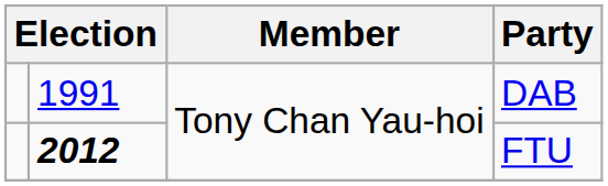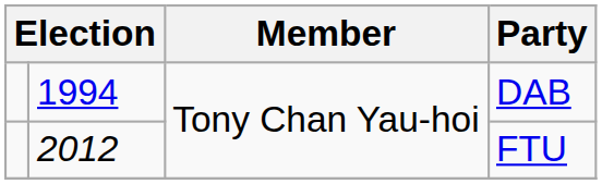DAB | column 2: 1991 -> 1994
FTU | column 2: bold -> normal
